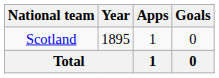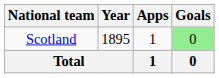Scotland | Goals: no background -> lightgreen background
